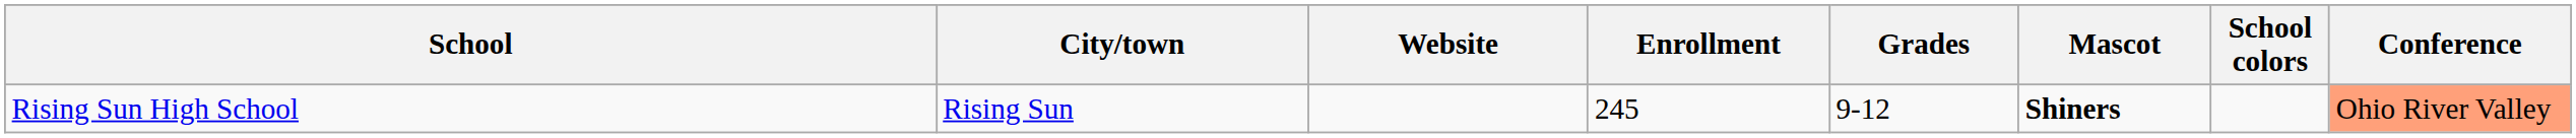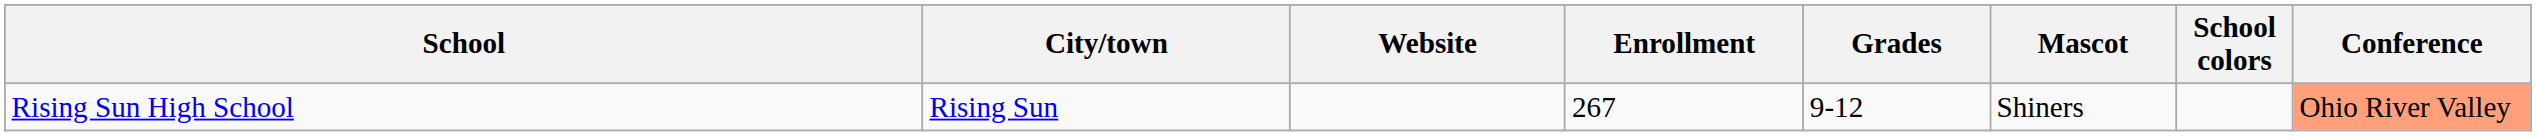Rising Sun High School | Enrollment: 245 -> 267
Rising Sun High School | Mascot: bold -> normal
